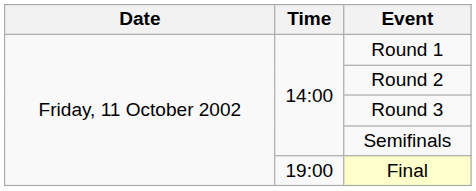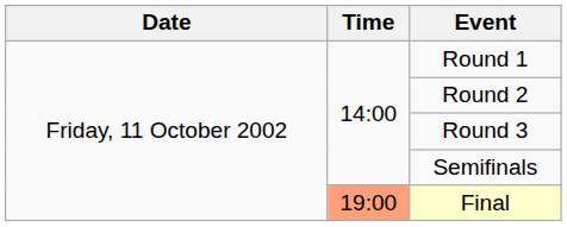Final | Time: no background -> lightsalmon background
